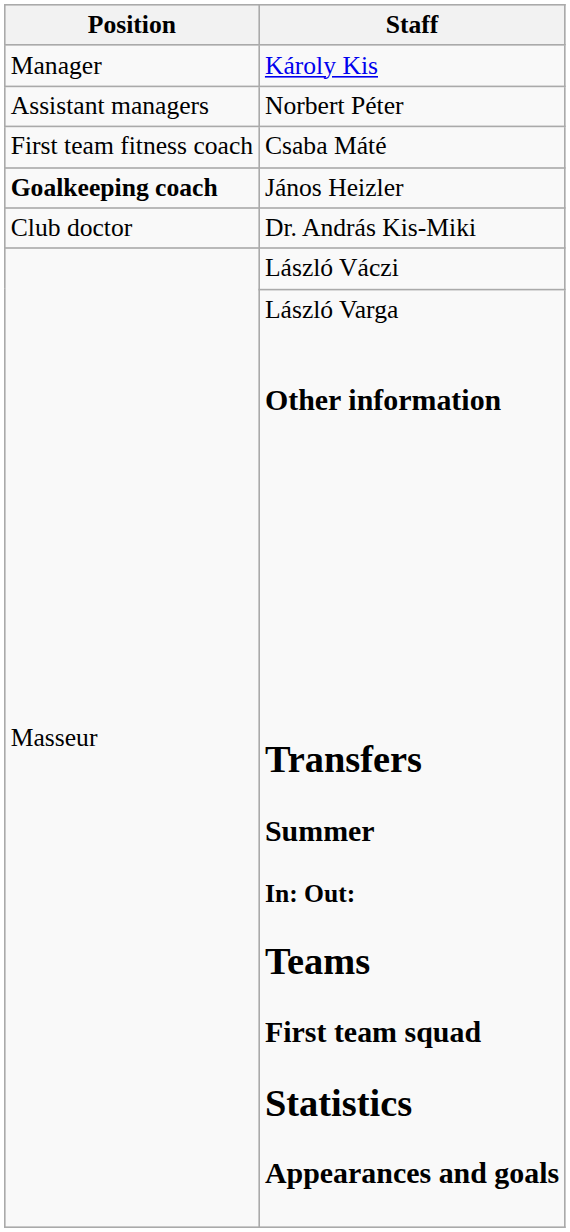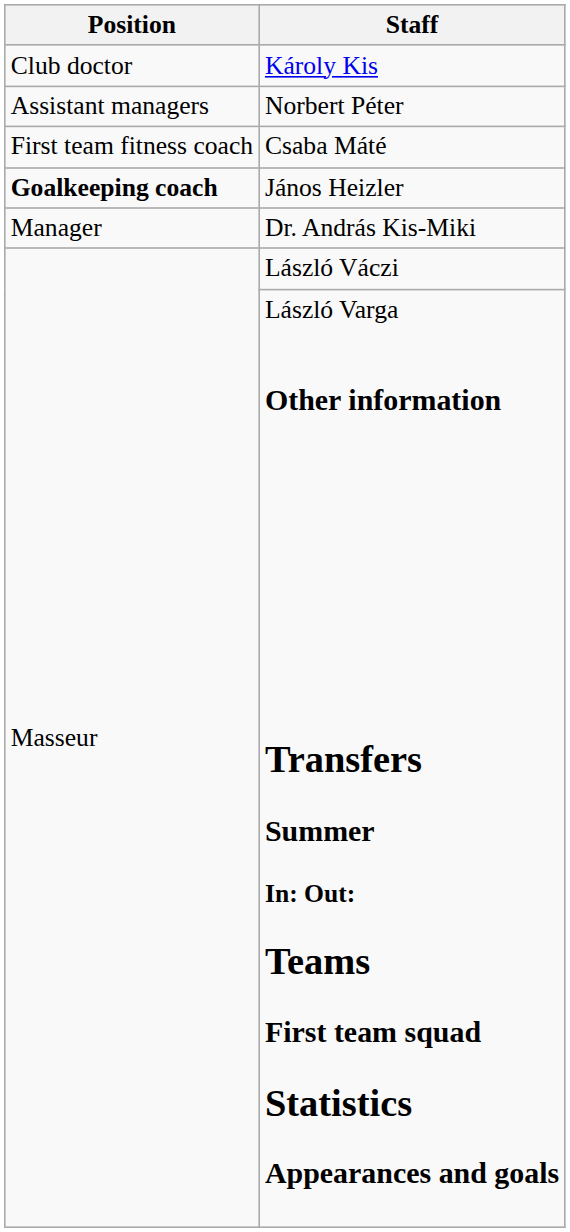Károly Kis | Position: Manager -> Club doctor
Dr. András Kis-Miki | Position: Club doctor -> Manager
